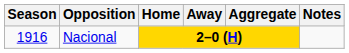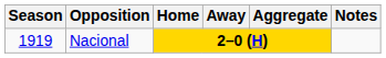Nacional | Season: 1916 -> 1919
